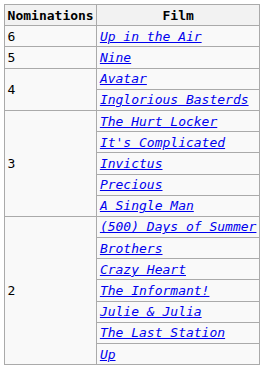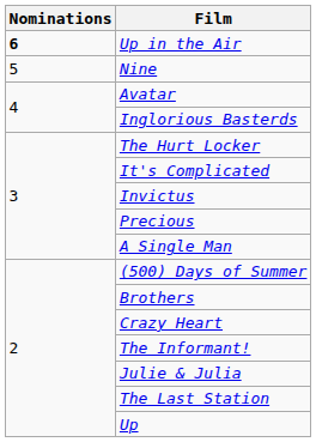Up in the Air | Nominations: normal -> bold
